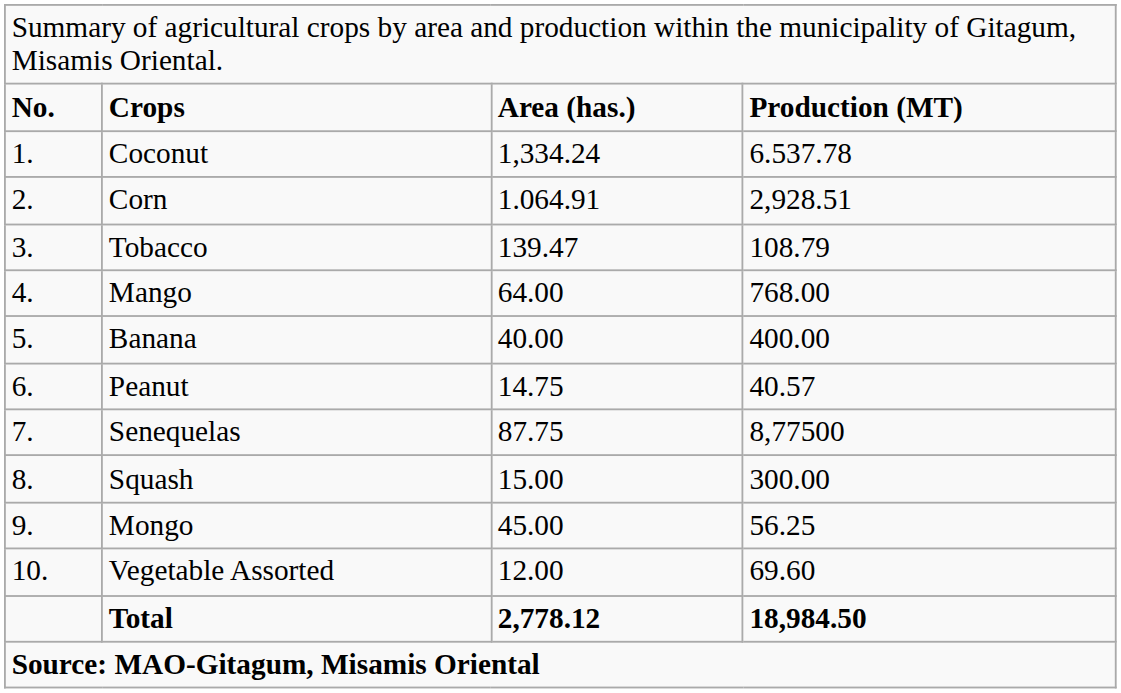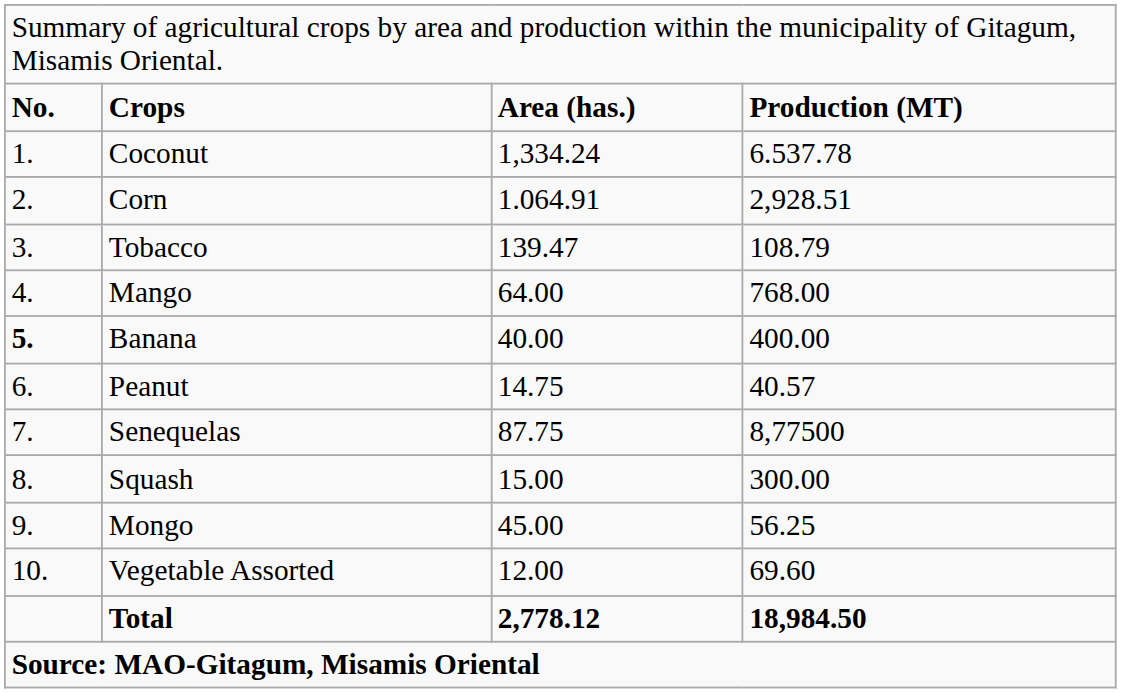Banana | column 1: normal -> bold
